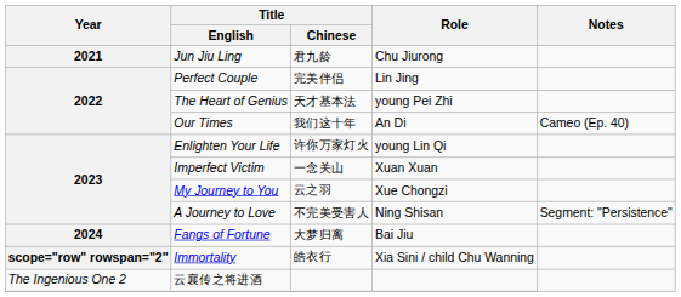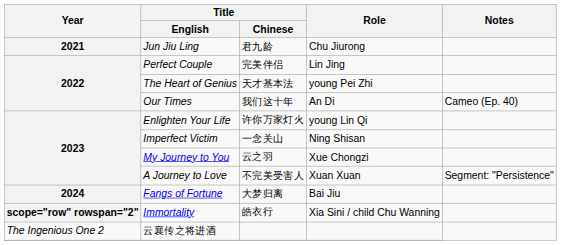Imperfect Victim | Role: Xuan Xuan -> Ning Shisan
A Journey to Love | Role: Ning Shisan -> Xuan Xuan
